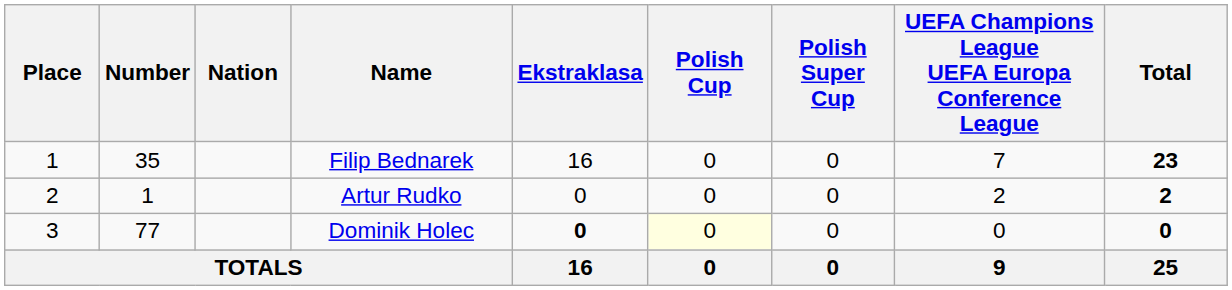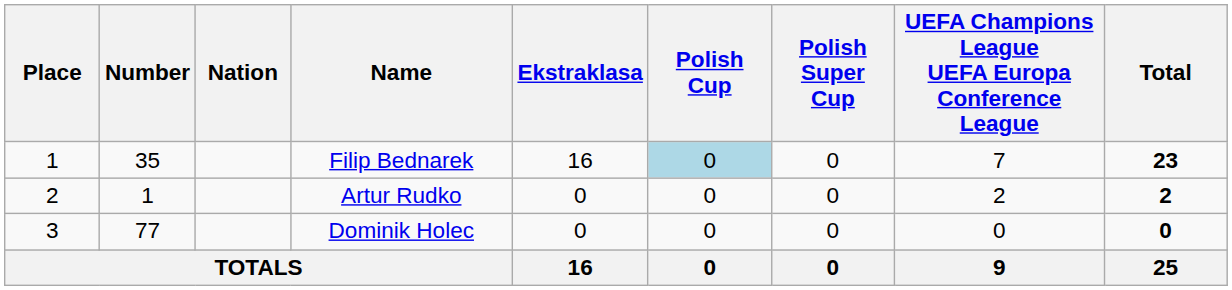Filip Bednarek | Polish Cup: no background -> lightblue background
Dominik Holec | Ekstraklasa: bold -> normal
Dominik Holec | Polish Cup: lightyellow background -> no background
